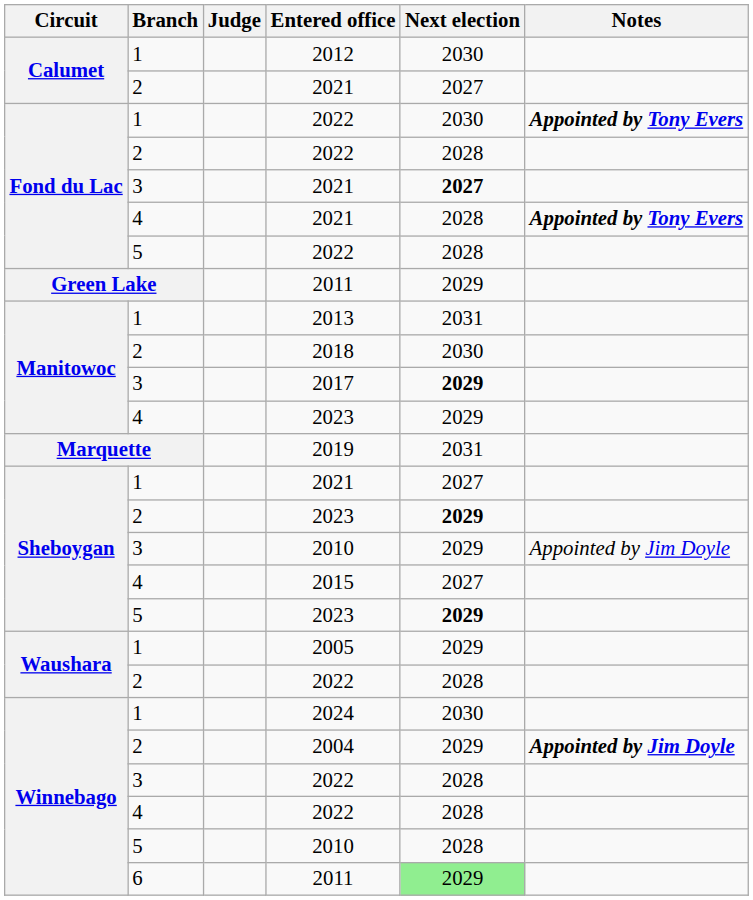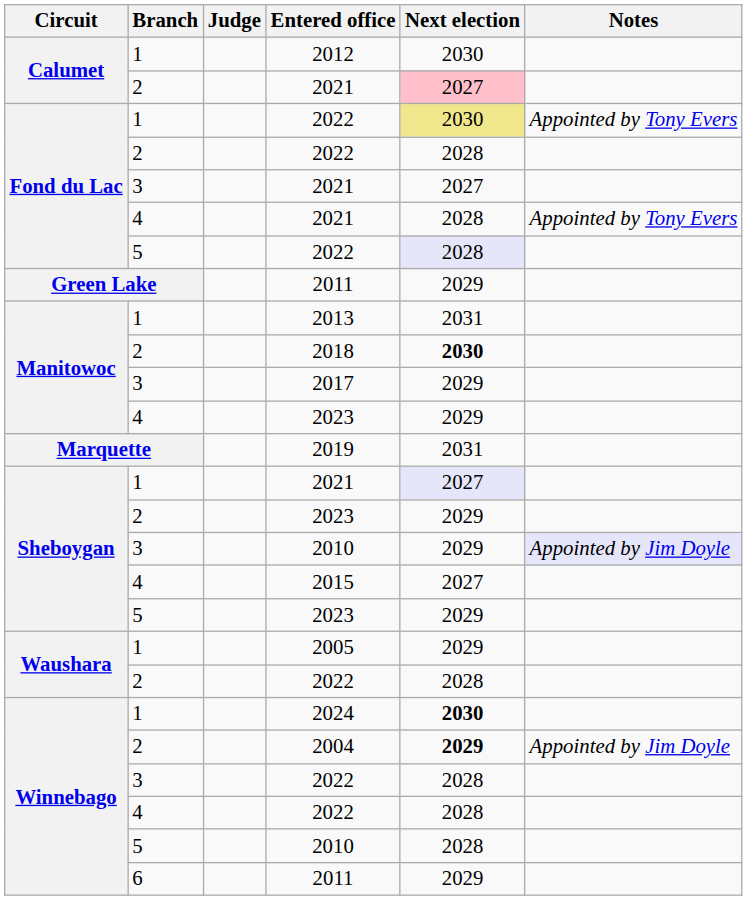2 / 2021 | Next election: no background -> pink background
1 / 2022 | Next election: no background -> khaki background
1 / 2022 | Notes: bold -> normal
3 / 2021 | Next election: bold -> normal
4 / 2021 | Notes: bold -> normal
5 / 2022 | Next election: no background -> lavender background
2018 | Next election: normal -> bold
2017 | Next election: bold -> normal
1 / 2021 | Next election: no background -> lavender background
2 / 2023 | Next election: bold -> normal
3 / 2010 | Notes: no background -> lavender background
5 / 2023 | Next election: bold -> normal
2024 | Next election: normal -> bold
2004 | Next election: normal -> bold
2004 | Notes: bold -> normal
6 / 2011 | Next election: lightgreen background -> no background
